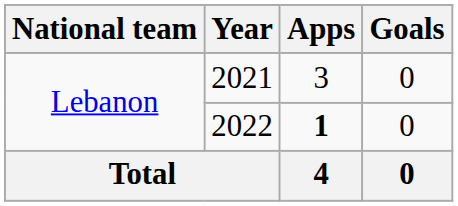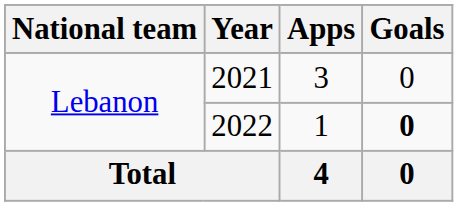2022 | Apps: bold -> normal
2022 | Goals: normal -> bold
